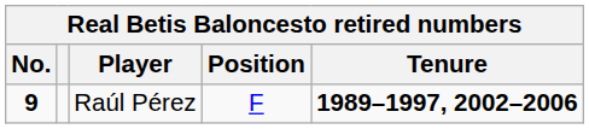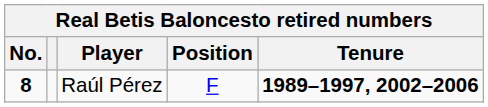Raúl Pérez | No.: 9 -> 8
